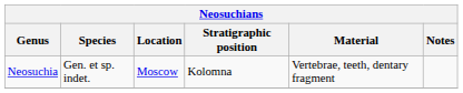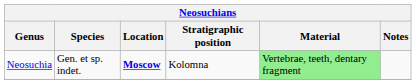Neosuchia | Location: normal -> bold
Neosuchia | Material: no background -> lightgreen background
